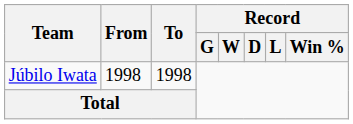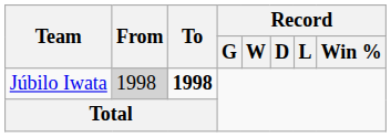Júbilo Iwata | From: no background -> lightgrey background
Júbilo Iwata | To: normal -> bold
